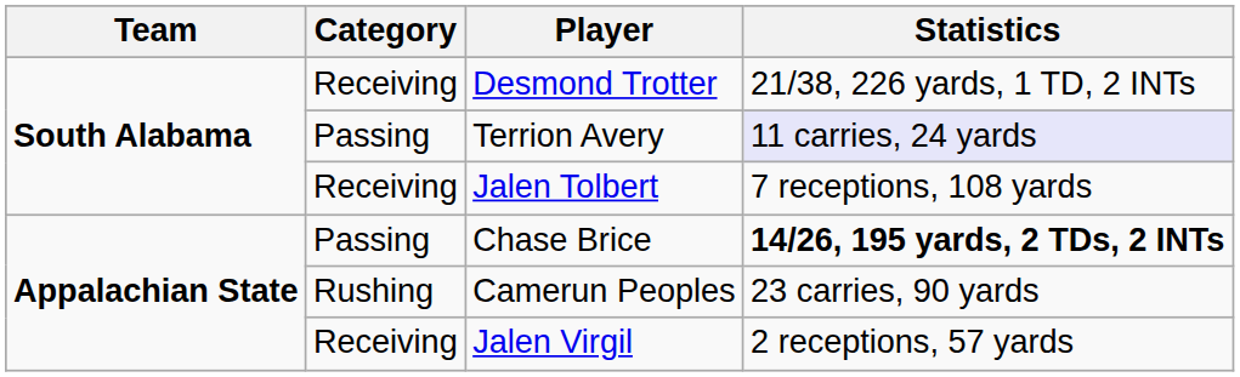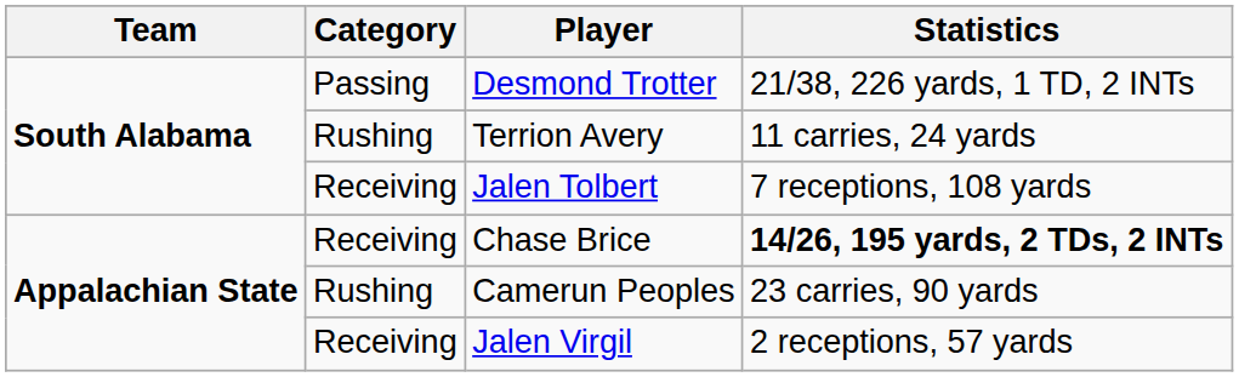Desmond Trotter | Category: Receiving -> Passing
Terrion Avery | Category: Passing -> Rushing
Terrion Avery | Statistics: lavender background -> no background
Chase Brice | Category: Passing -> Receiving
